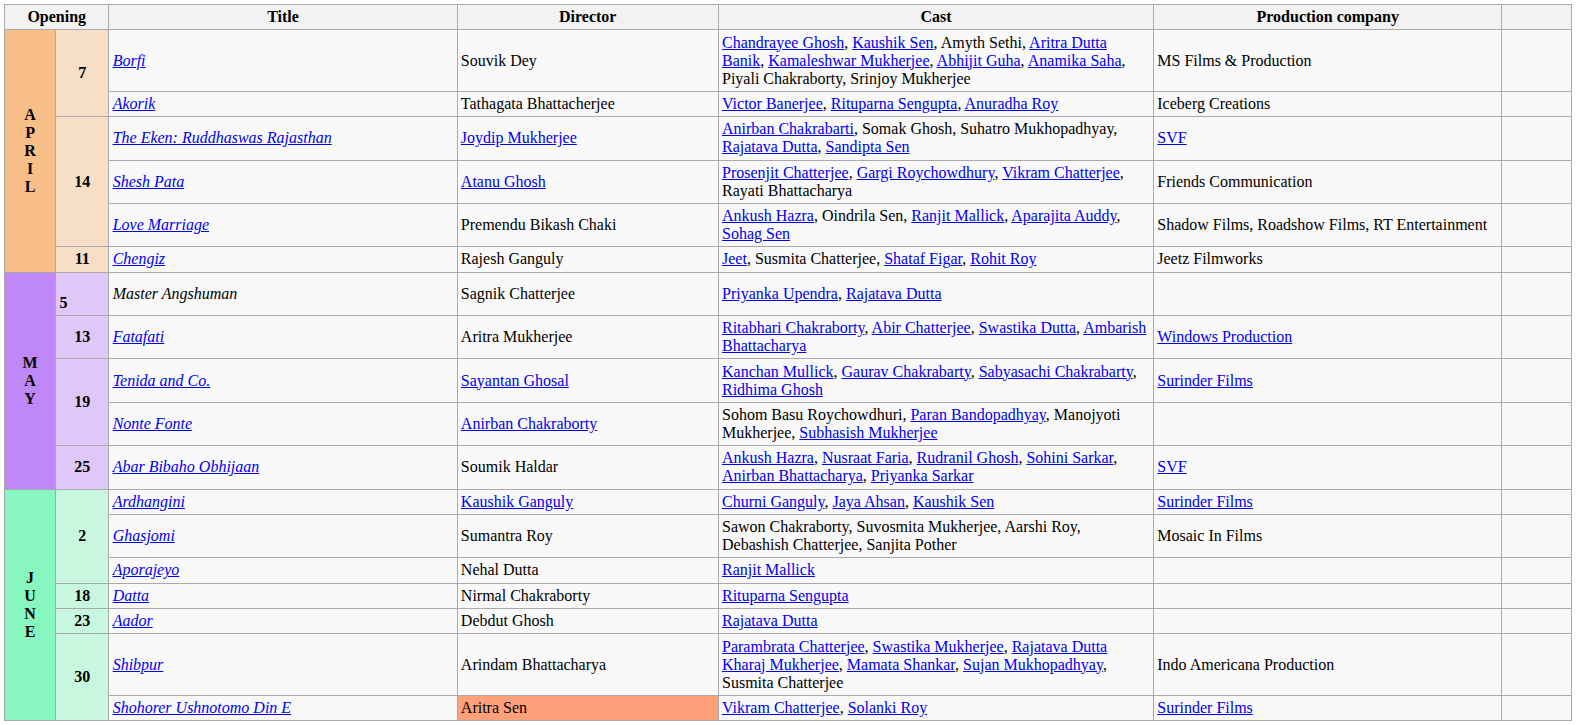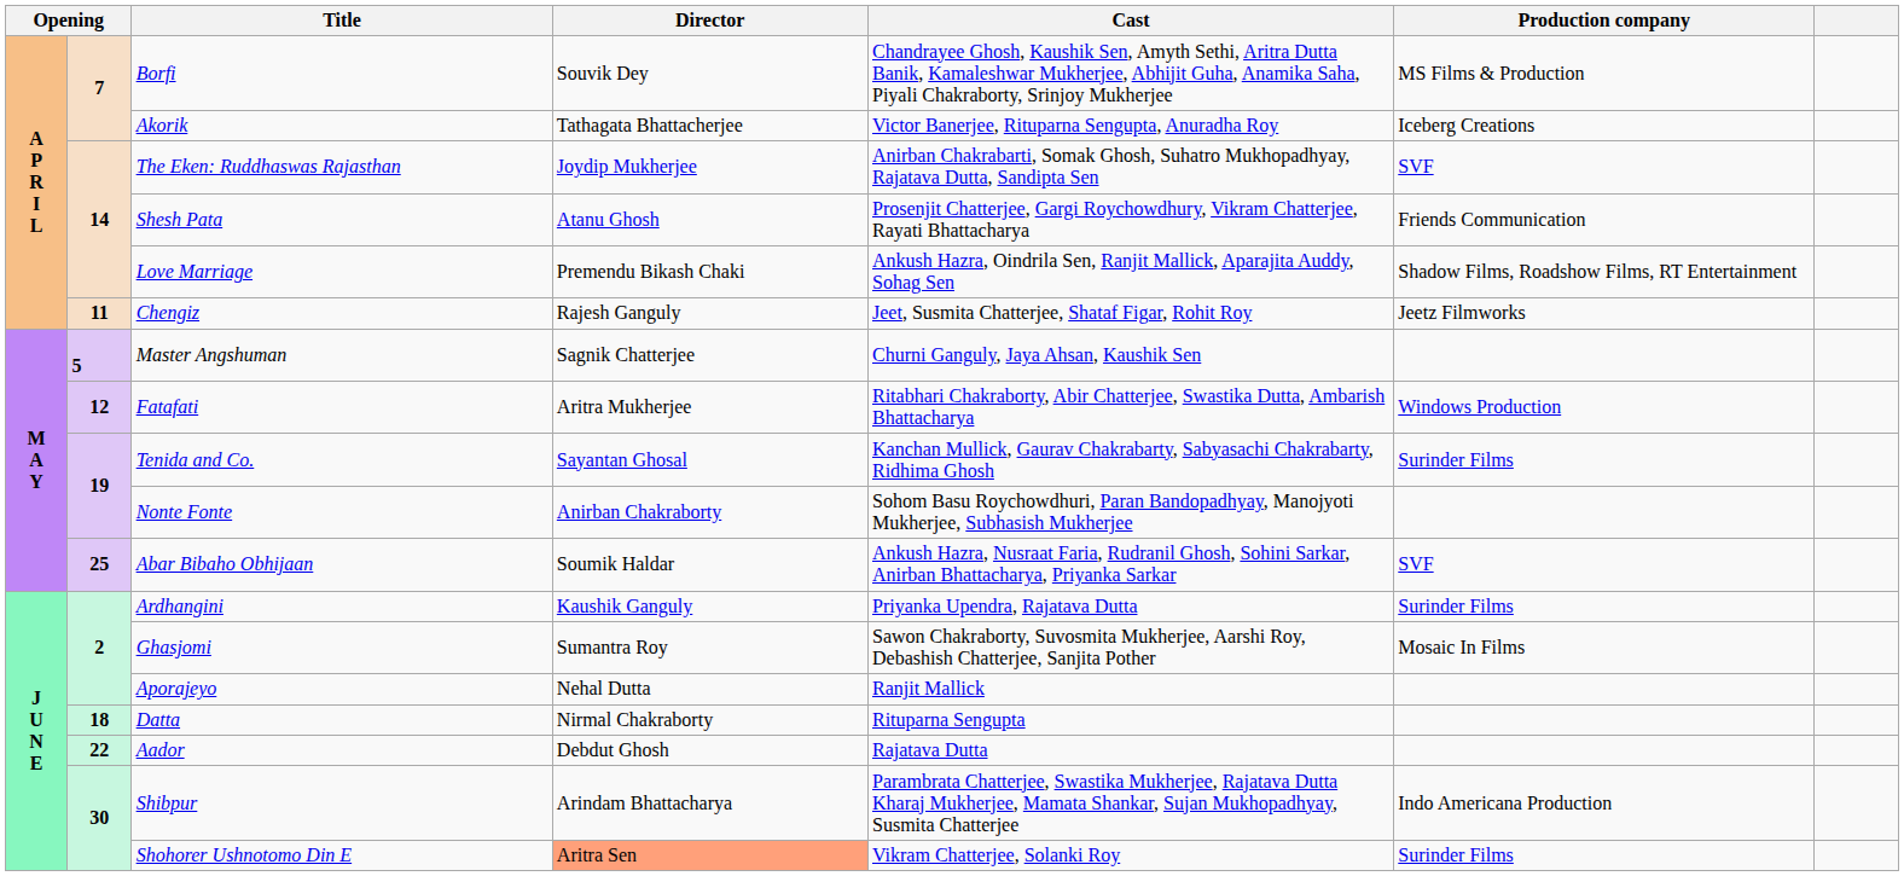Master Angshuman | Cast: Priyanka Upendra, Rajatava Dutta -> Churni Ganguly, Jaya Ahsan, Kaushik Sen
Fatafati | column 2: 13 -> 12
Ardhangini | Cast: Churni Ganguly, Jaya Ahsan, Kaushik Sen -> Priyanka Upendra, Rajatava Dutta
Aador | column 2: 23 -> 22
